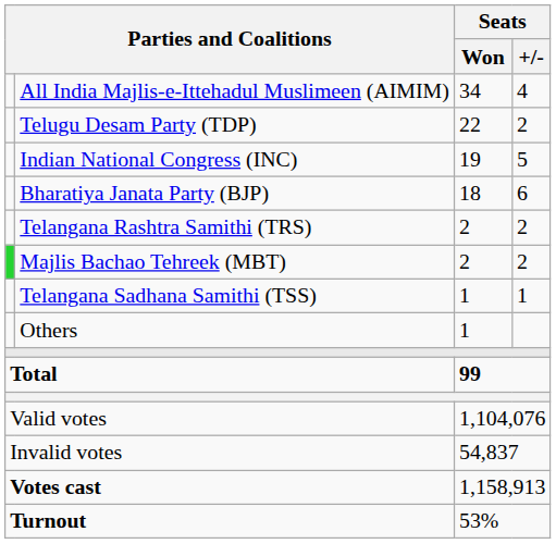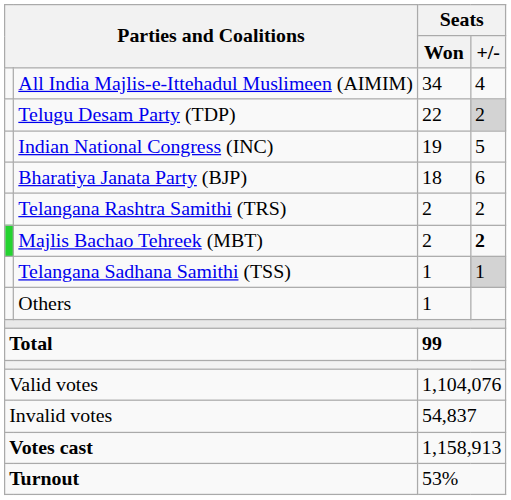Telugu Desam Party (TDP) | Seats / +/-: no background -> lightgrey background
Majlis Bachao Tehreek (MBT) | Seats / +/-: normal -> bold
Telangana Sadhana Samithi (TSS) | Seats / +/-: no background -> lightgrey background
